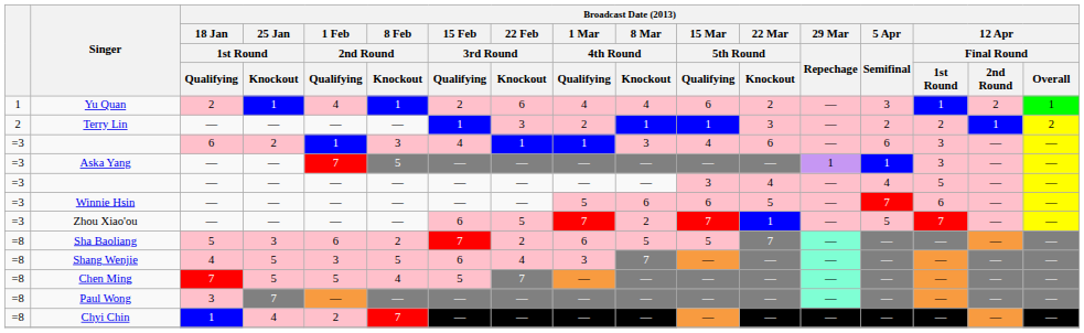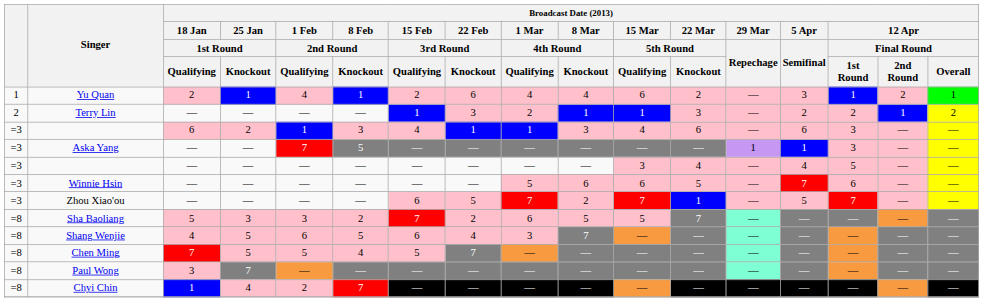Sha Baoliang | Broadcast Date (2013) / 1 Feb / 2nd Round / Qualifying: 6 -> 3
Shang Wenjie | Broadcast Date (2013) / 1 Feb / 2nd Round / Qualifying: 3 -> 6
